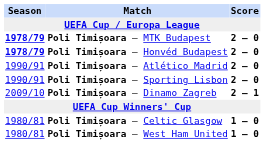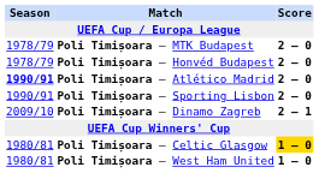Poli Timișoara – MTK Budapest | Season: bold -> normal
Poli Timișoara – Honvéd Budapest | Season: bold -> normal
Poli Timișoara – Atlético Madrid | Season: normal -> bold
Poli Timișoara – Celtic Glasgow | Score: no background -> gold background
